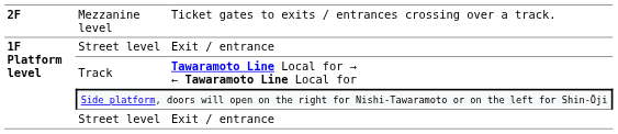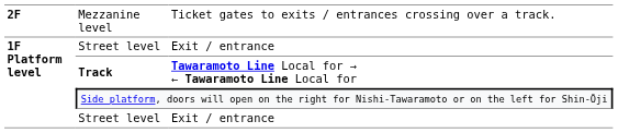Track | column 2: normal -> bold
